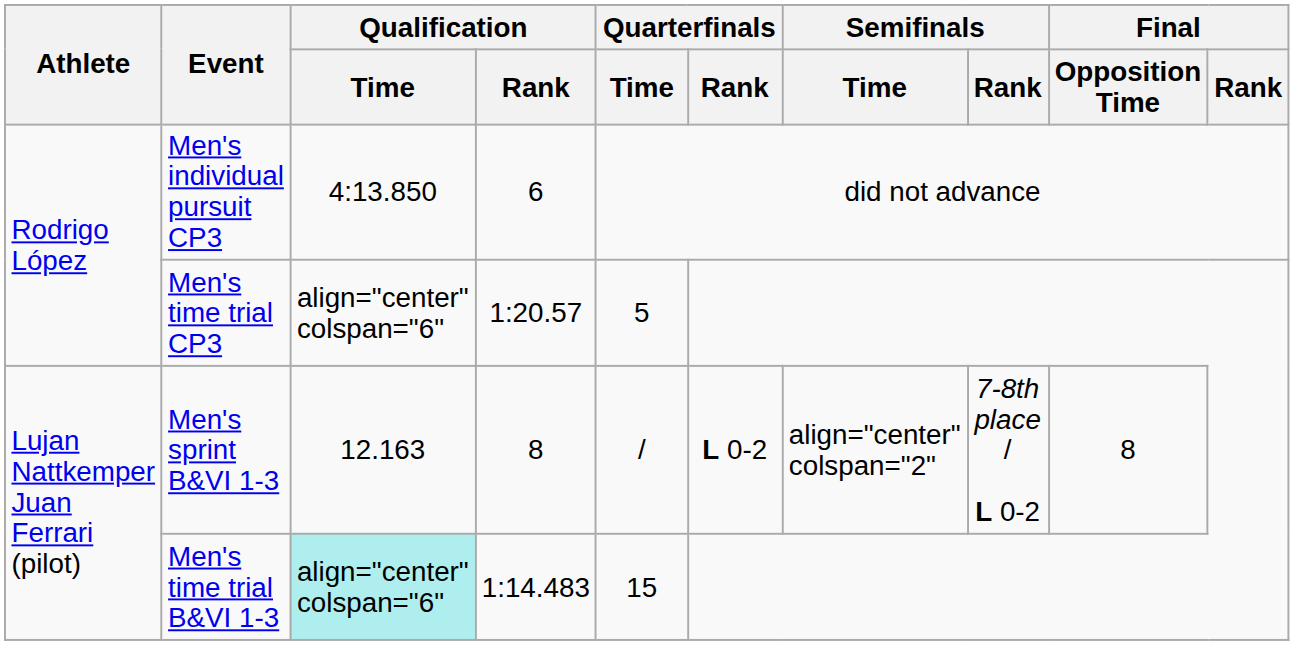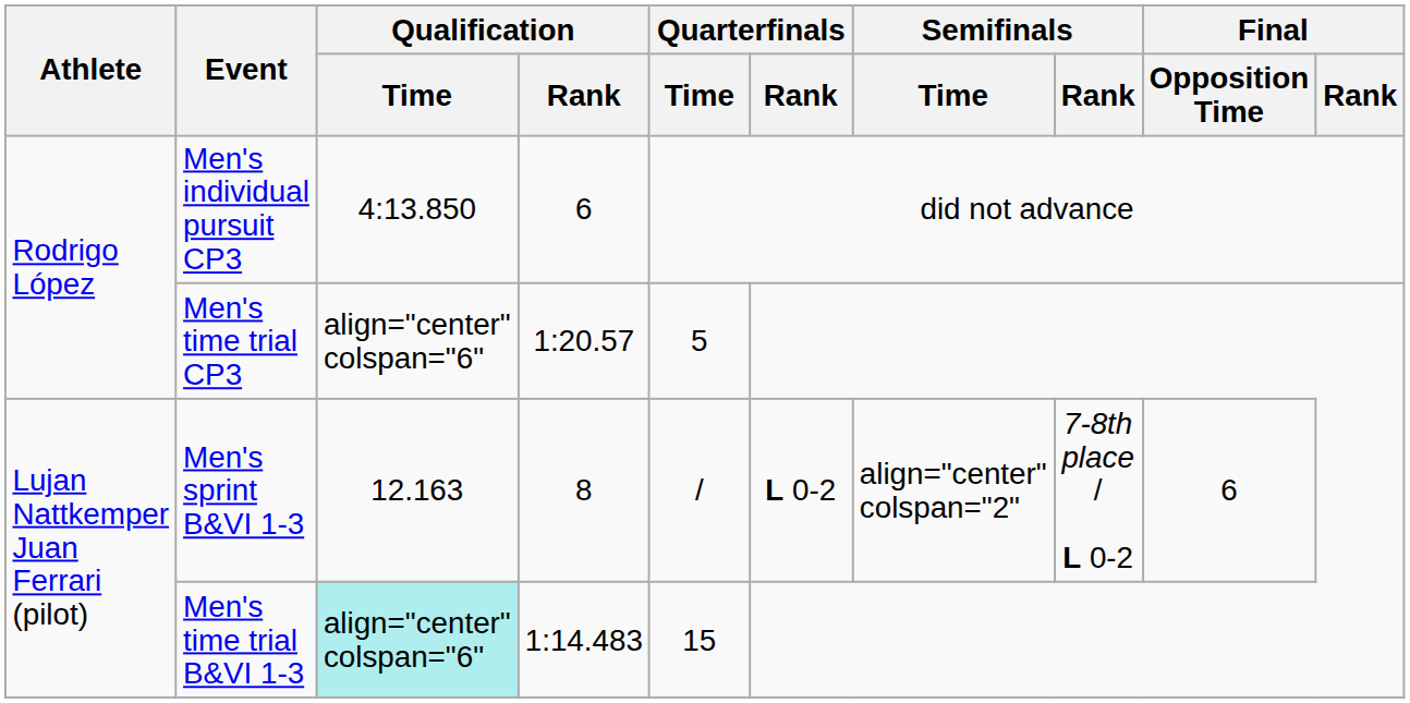Men's sprint B&VI 1-3 | Final / Opposition Time: 8 -> 6
